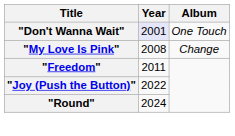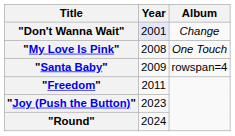"Don't Wanna Wait" | Album: One Touch -> Change
"My Love Is Pink" | Album: Change -> One Touch
+ row: "Santa Baby" | 2009 | rowspan=4
"Joy (Push the Button)" | Year: 2022 -> 2023
